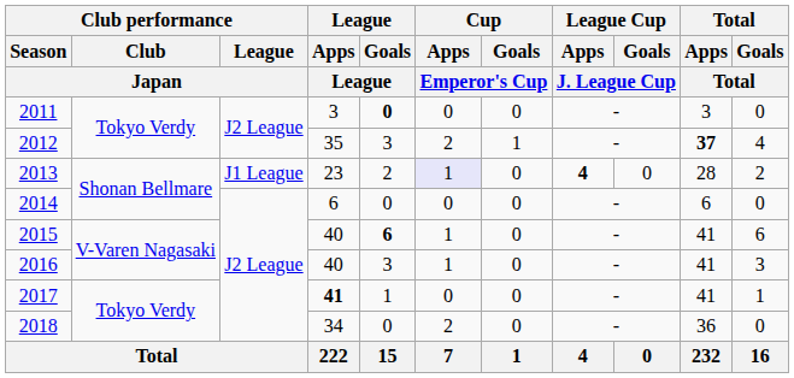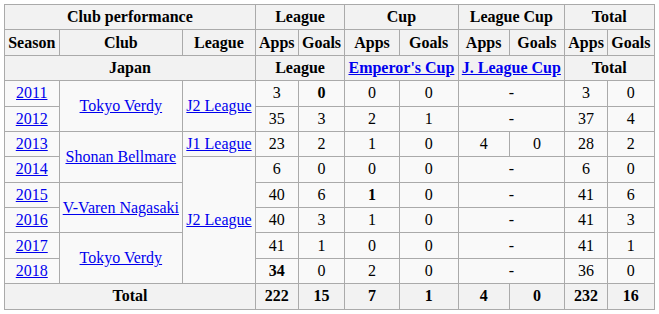2012 | Total / Apps / Total: bold -> normal
2013 | Cup / Apps / Emperor's Cup: lavender background -> no background
2013 | League Cup / Apps / J. League Cup: bold -> normal
2015 | League / Goals / League: bold -> normal
2015 | Cup / Apps / Emperor's Cup: normal -> bold
2017 | League / Apps / League: bold -> normal
2018 | League / Apps / League: normal -> bold
